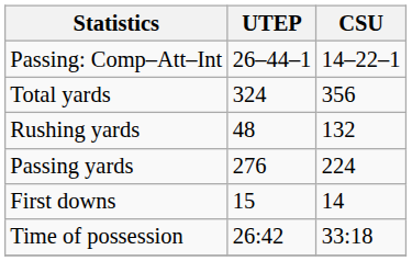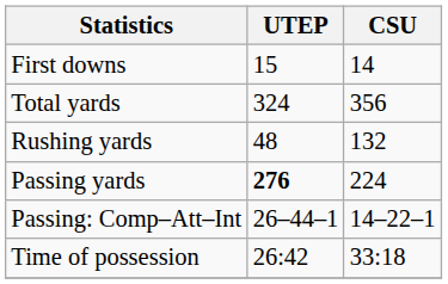rows swapped: First downs <-> Passing: Comp–Att–Int
Passing yards | UTEP: normal -> bold
